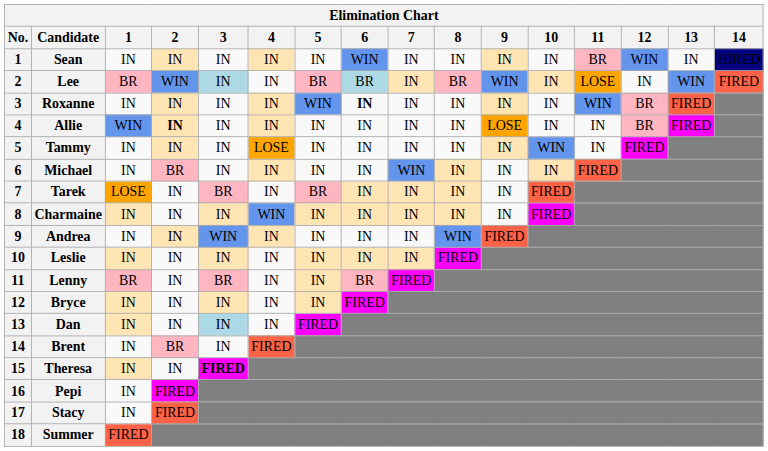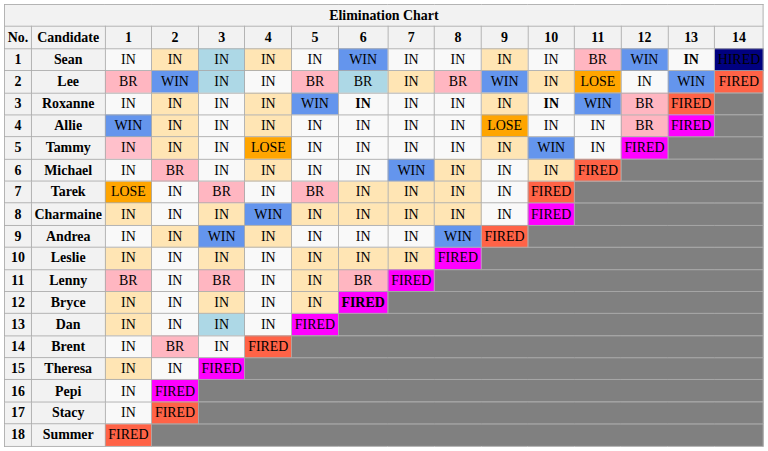Sean | 3: no background -> lightblue background
Sean | 13: normal -> bold
Roxanne | 10: normal -> bold
Allie | 2: bold -> normal
Tammy | 1: no background -> pink background
Bryce | 6: normal -> bold
Theresa | 3: bold -> normal
